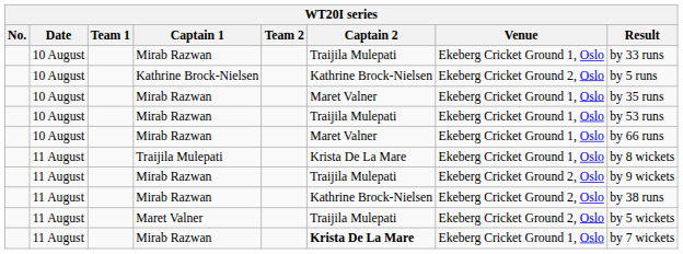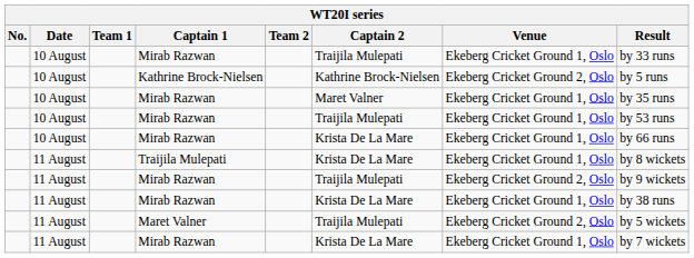row 7 | Captain 2: Maret Valner -> Krista De La Mare
row 10 | Captain 2: Kathrine Brock-Nielsen -> Krista De La Mare
row 10 | Venue: Ekeberg Cricket Ground 2, Oslo -> Ekeberg Cricket Ground 1, Oslo
row 12 | Captain 2: bold -> normal
